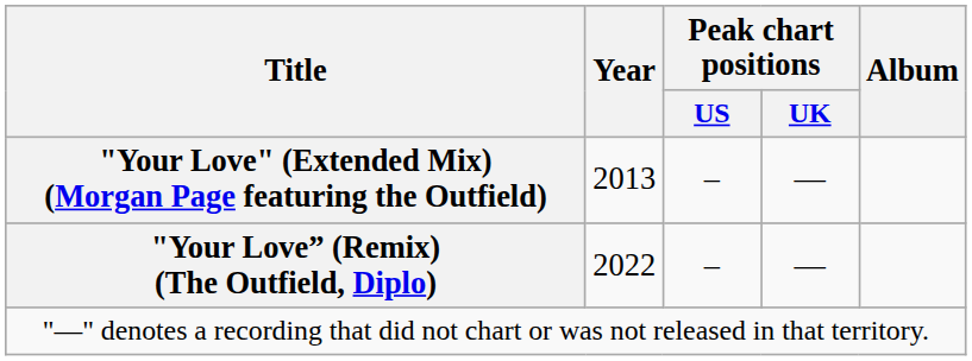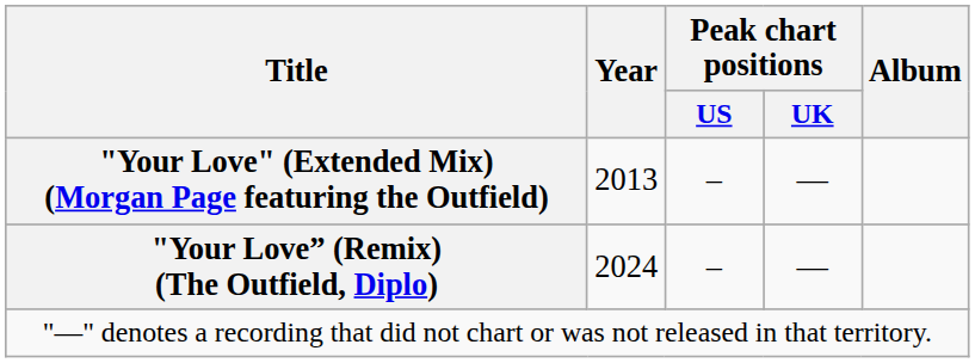"Your Love” (Remix) (The Outfield, Diplo) | Year: 2022 -> 2024
